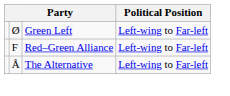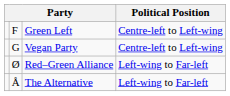Green Left | column 2: Ø -> F
Green Left | Political Position: Left-wing to Far-left -> Centre-left to Left-wing
+ row: G | Vegan Party | Centre-left to Left-wing
Red–Green Alliance | column 2: F -> Ø
